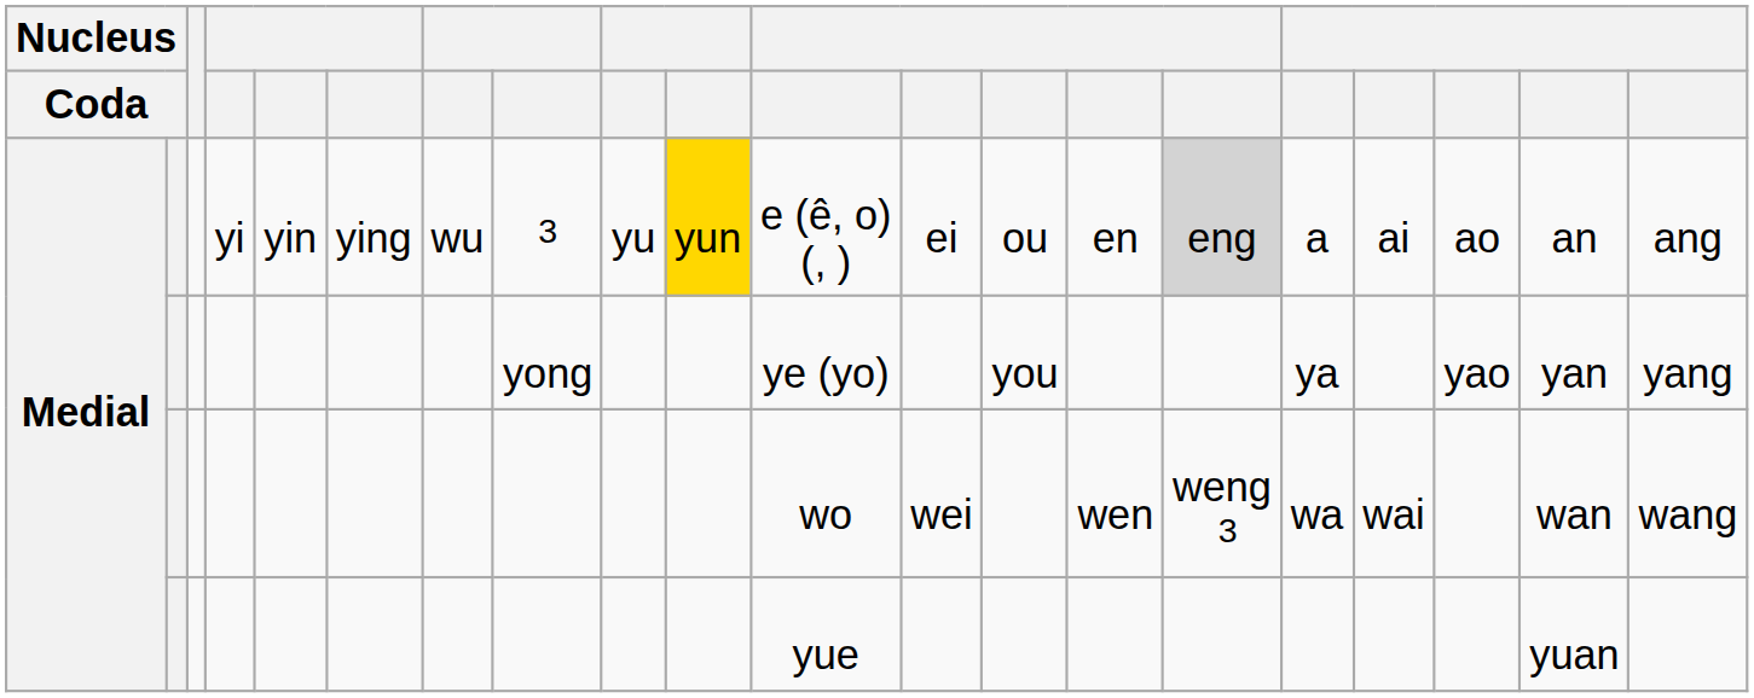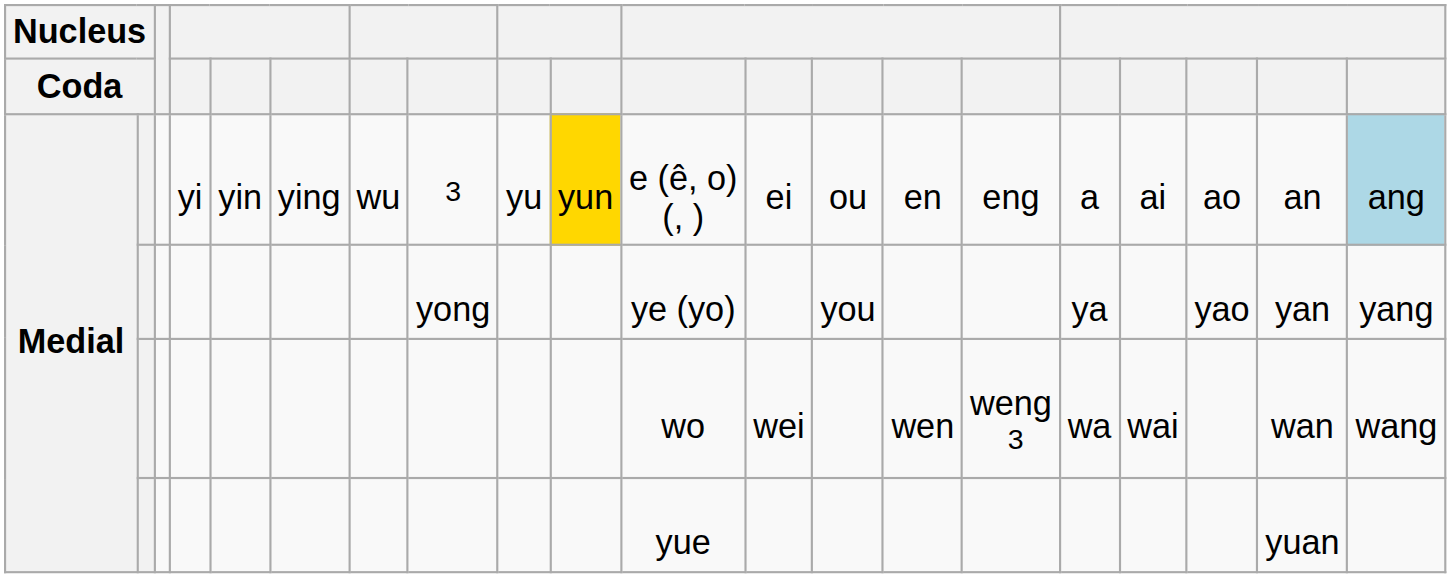yi | column 15: lightgrey background -> no background
yi | column 20: no background -> lightblue background
